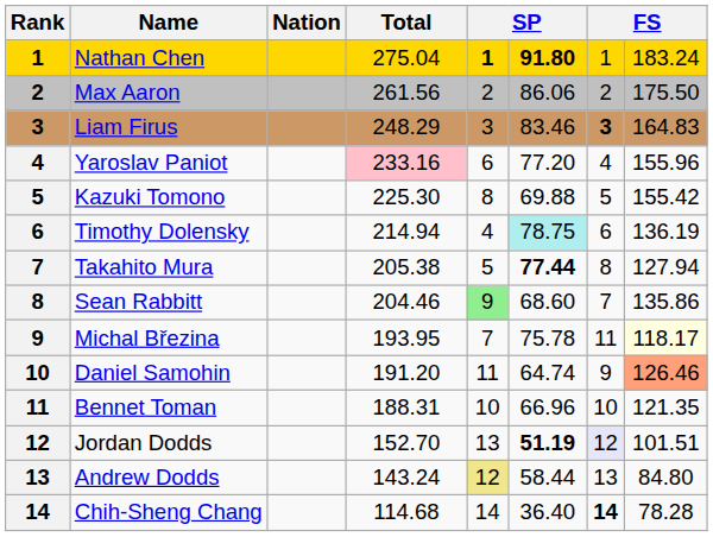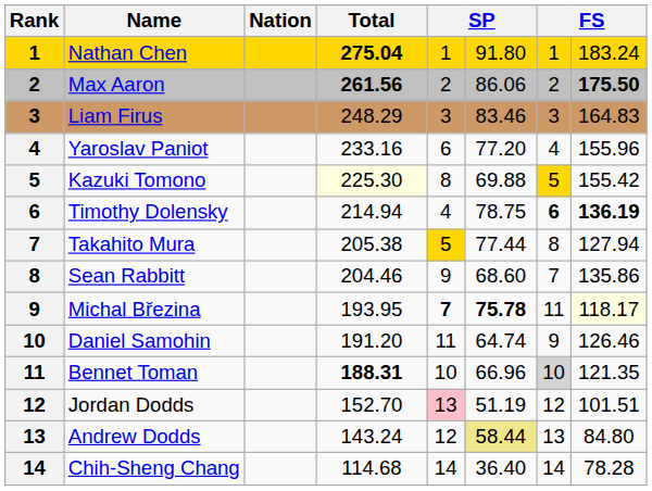Nathan Chen | Total: normal -> bold
Nathan Chen | column 5: bold -> normal
Nathan Chen | column 6: bold -> normal
Max Aaron | Total: normal -> bold
Max Aaron | column 8: normal -> bold
Liam Firus | column 7: bold -> normal
Yaroslav Paniot | Total: pink background -> no background
Kazuki Tomono | Total: no background -> lightyellow background
Kazuki Tomono | column 7: no background -> gold background
Timothy Dolensky | column 6: paleturquoise background -> no background
Timothy Dolensky | column 7: normal -> bold
Timothy Dolensky | column 8: normal -> bold
Takahito Mura | column 5: no background -> gold background
Takahito Mura | column 6: bold -> normal
Sean Rabbitt | column 5: lightgreen background -> no background
Michal Březina | column 5: normal -> bold
Michal Březina | column 6: normal -> bold
Daniel Samohin | column 8: lightsalmon background -> no background
Bennet Toman | Total: normal -> bold
Bennet Toman | column 7: no background -> lightgrey background
Jordan Dodds | column 5: no background -> pink background
Jordan Dodds | column 6: bold -> normal
Jordan Dodds | column 7: lavender background -> no background
Andrew Dodds | column 5: khaki background -> no background
Andrew Dodds | column 6: no background -> khaki background
Chih-Sheng Chang | column 7: bold -> normal
